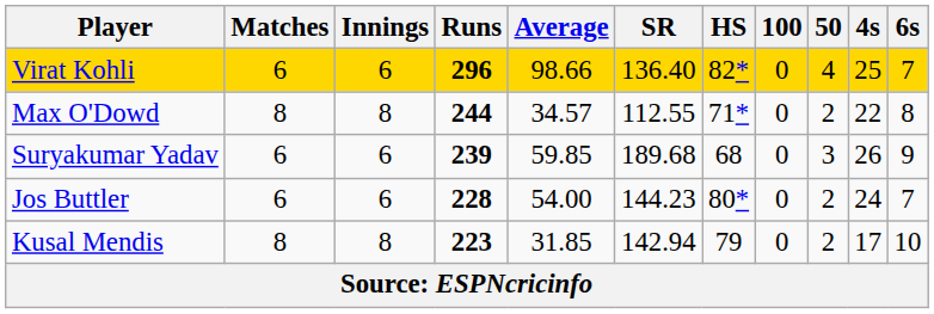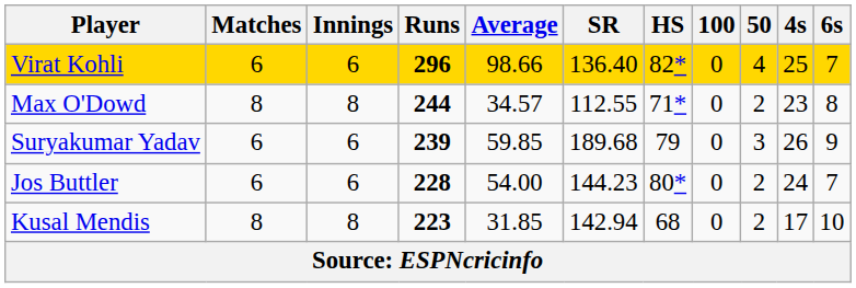Max O'Dowd | 4s: 22 -> 23
Suryakumar Yadav | HS: 68 -> 79
Kusal Mendis | HS: 79 -> 68
